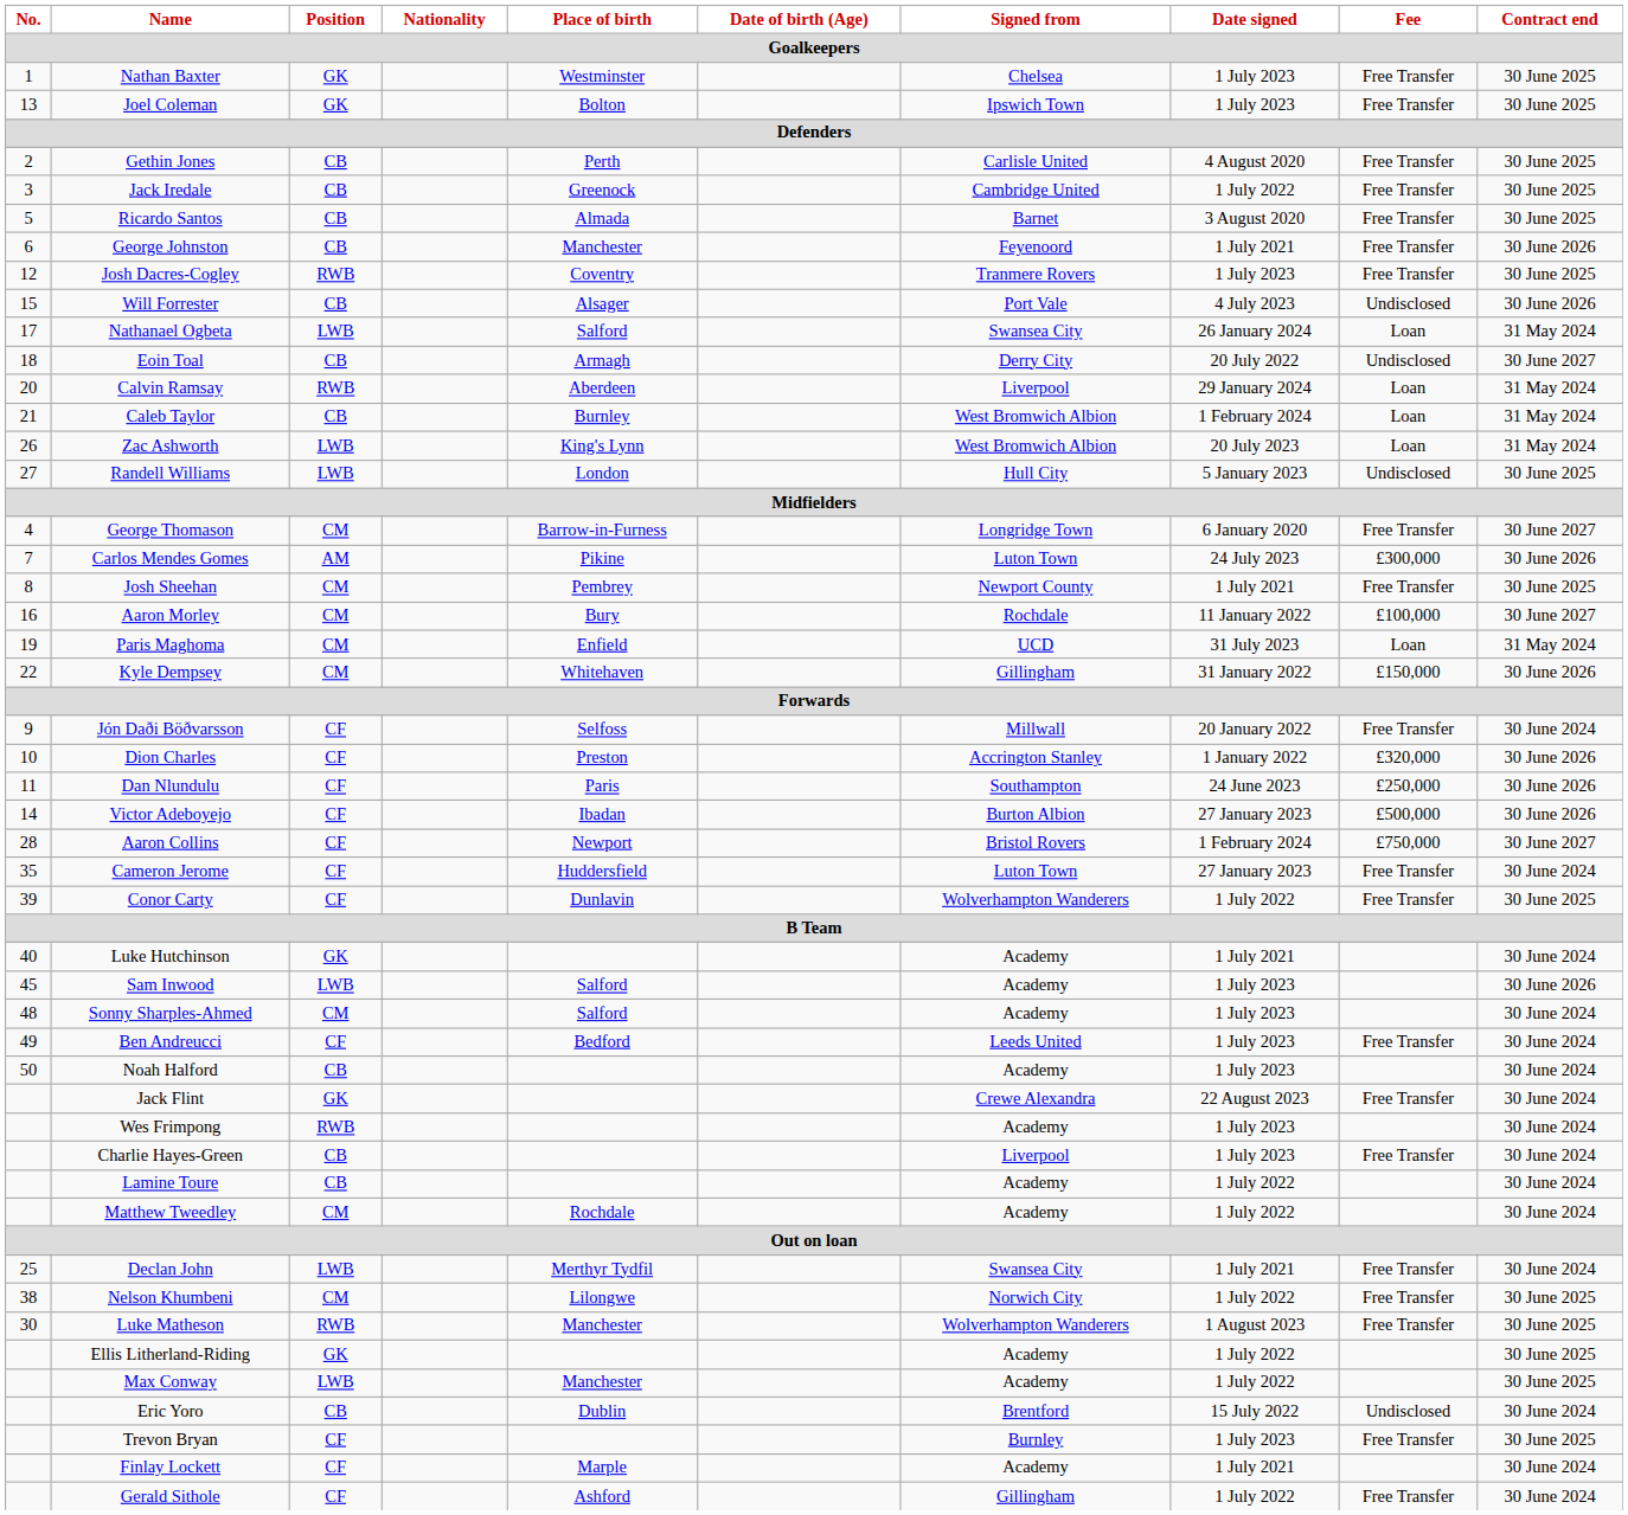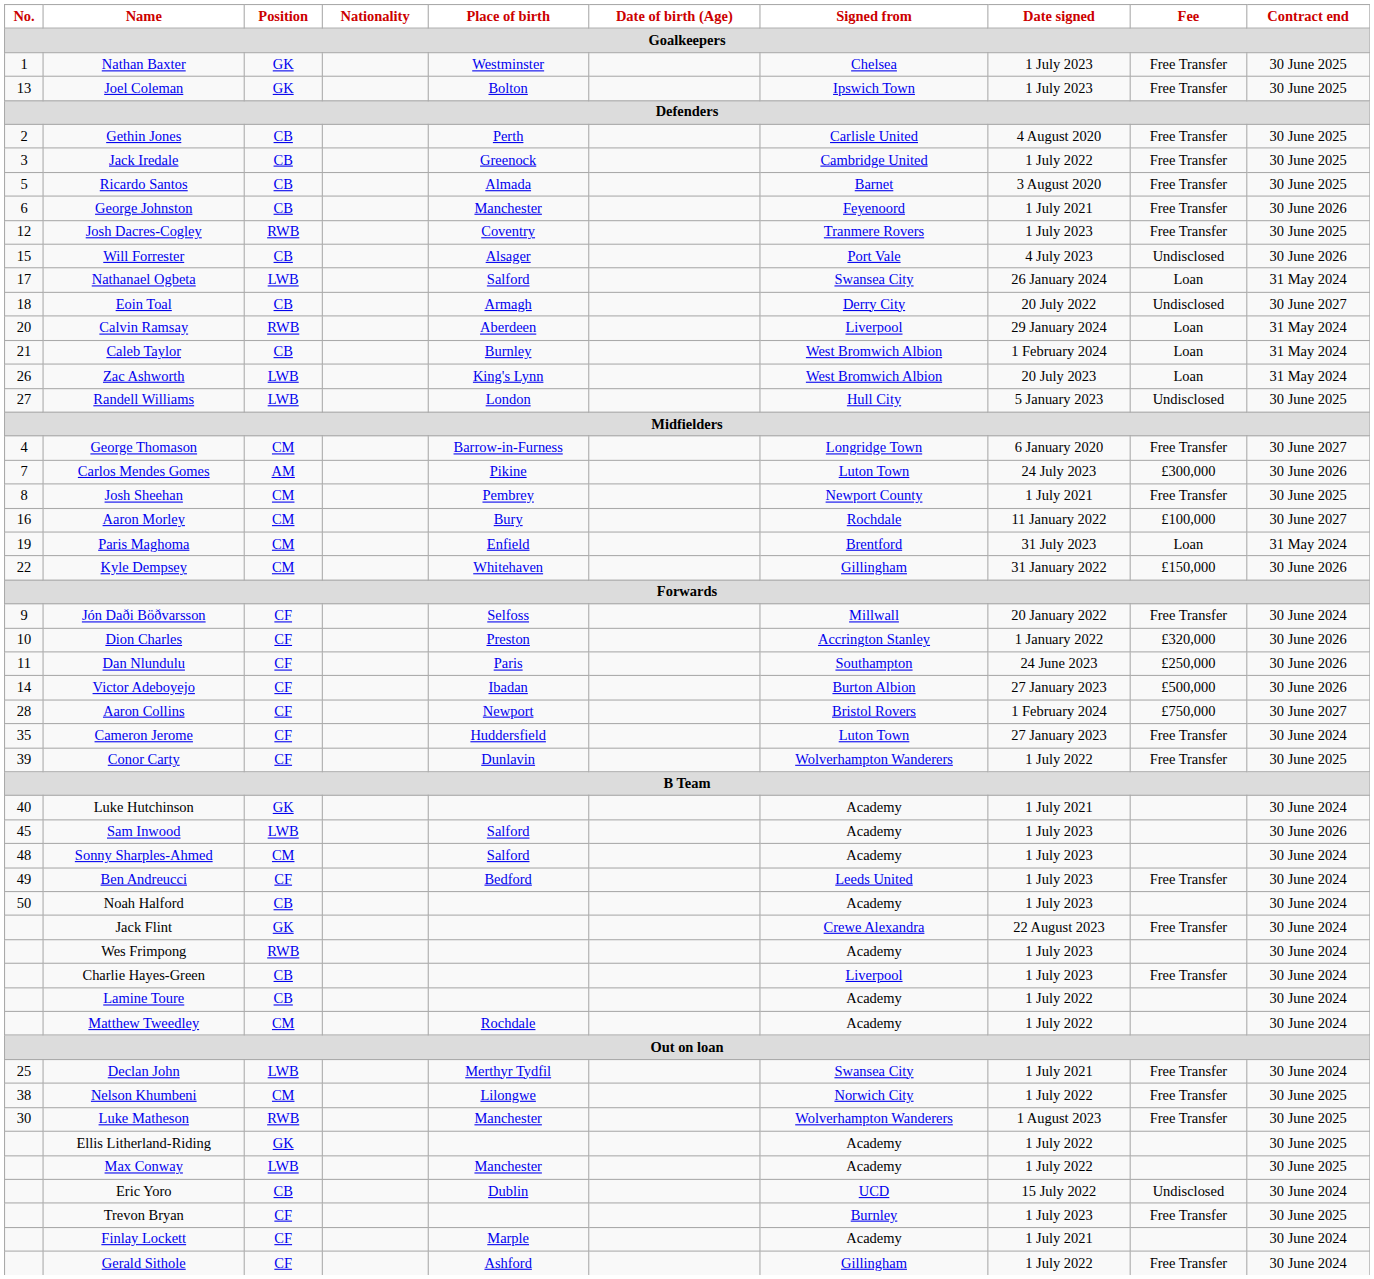Paris Maghoma | Signed from: UCD -> Brentford
Eric Yoro | Signed from: Brentford -> UCD
